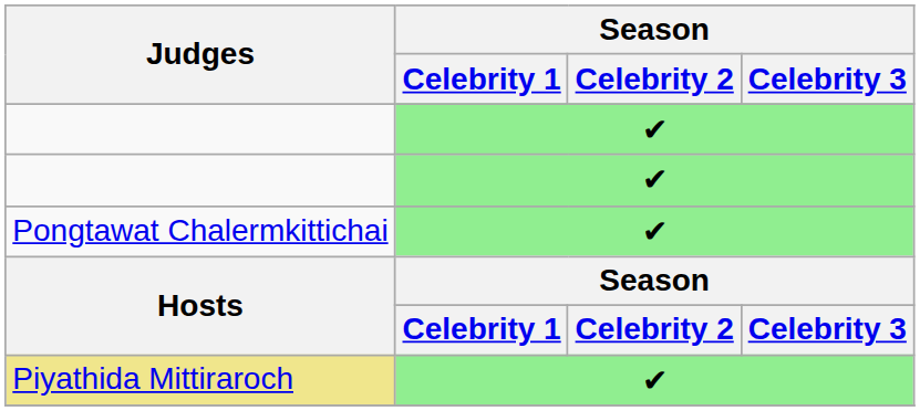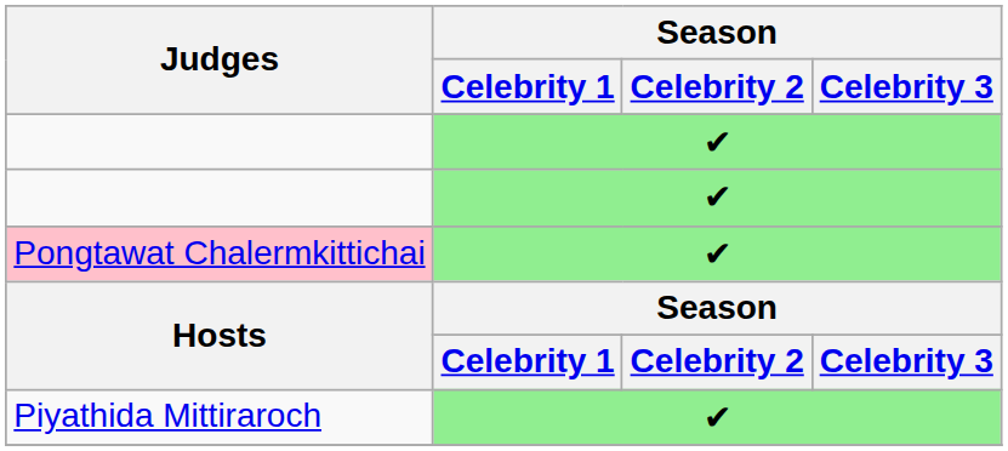Pongtawat Chalermkittichai | Judges: no background -> pink background
Piyathida Mittiraroch | Judges: khaki background -> no background
